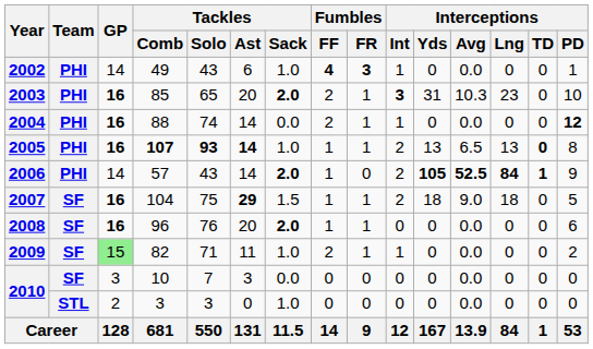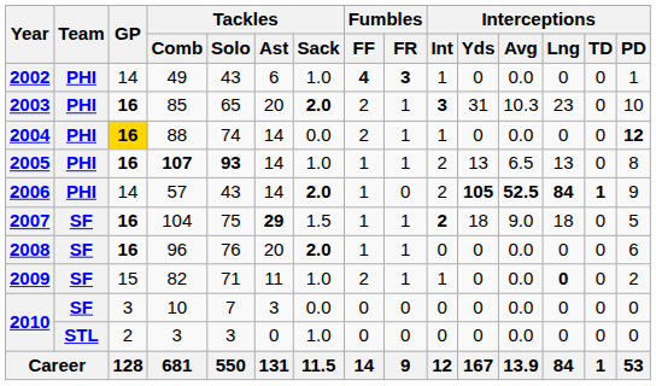2004 | GP: no background -> gold background
2005 | Tackles / Ast: bold -> normal
2005 | Interceptions / TD: bold -> normal
2007 | Interceptions / Int: normal -> bold
2009 | GP: lightgreen background -> no background
2009 | Interceptions / Lng: normal -> bold
